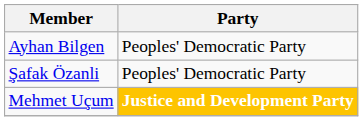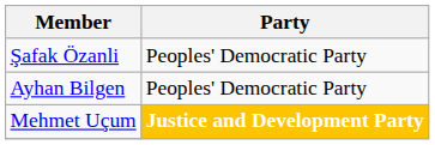rows swapped: Ayhan Bilgen <-> Şafak Özanli
